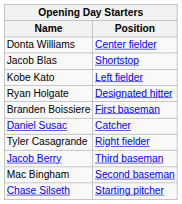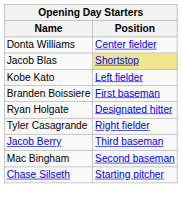Jacob Blas | Position: no background -> khaki background
rows swapped: Branden Boissiere <-> Ryan Holgate
- row: Daniel Susac | Catcher
